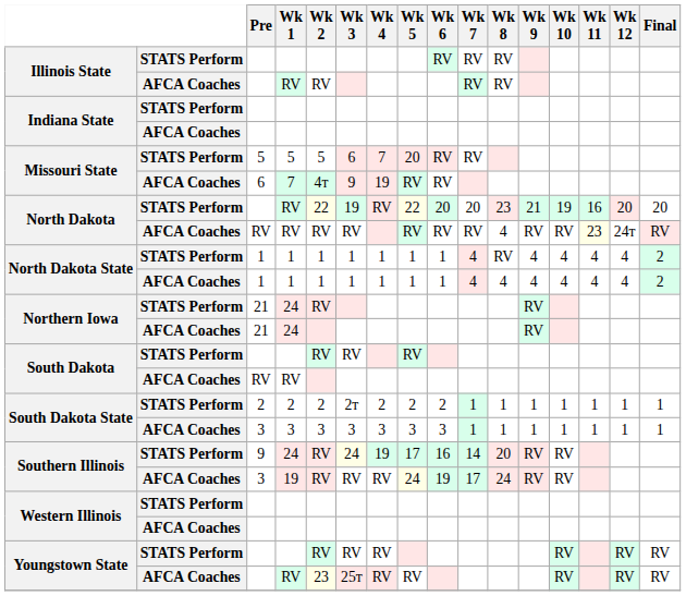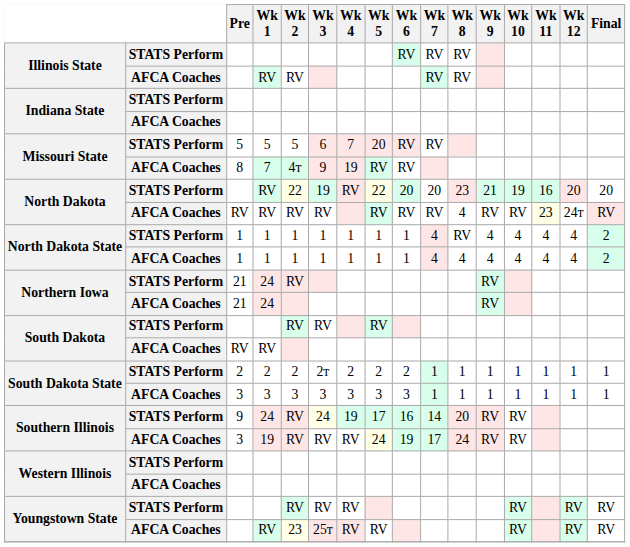Missouri State / AFCA Coaches | Pre: 6 -> 8
